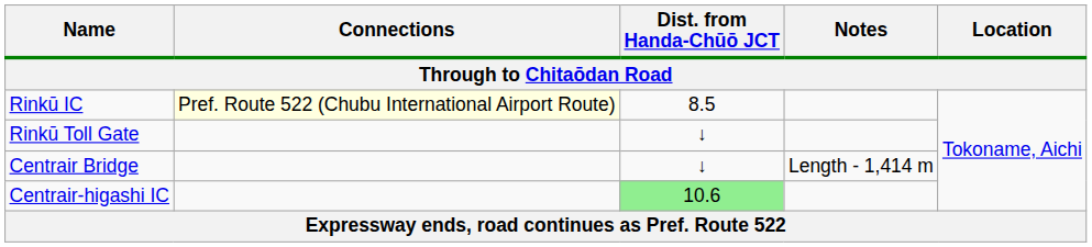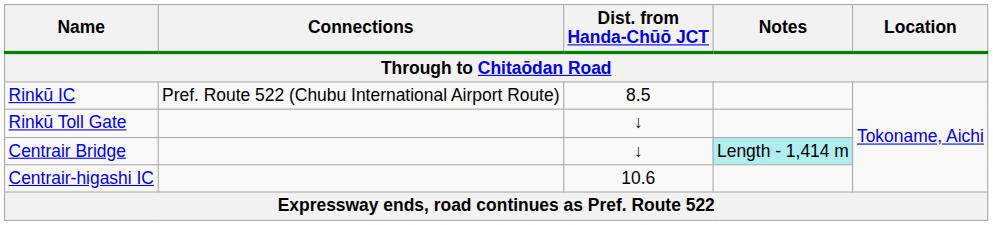Rinkū IC | Connections: lightyellow background -> no background
Centrair Bridge | Notes: no background -> paleturquoise background
Centrair-higashi IC | Dist. from Handa-Chūō JCT: lightgreen background -> no background
